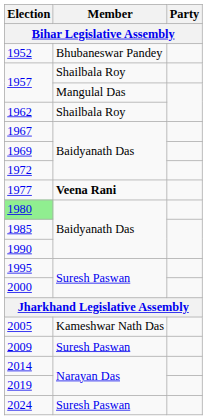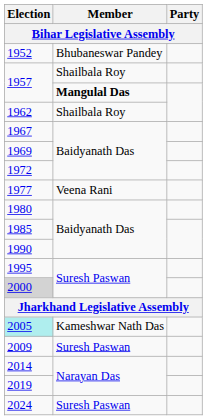1957 / Mangulal Das | Member: normal -> bold
1977 | Member: bold -> normal
1980 | Election: lightgreen background -> no background
2000 | Election: no background -> lightgrey background
2005 | Election: no background -> paleturquoise background
